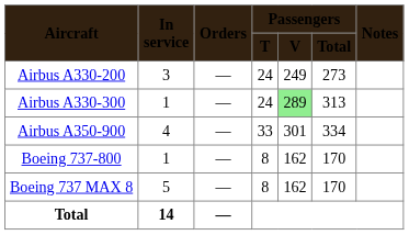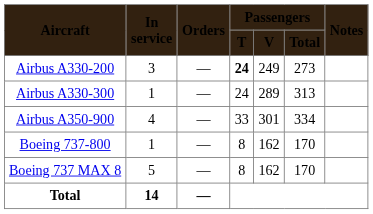Airbus A330-200 | Passengers / T: normal -> bold
Airbus A330-300 | Passengers / V: lightgreen background -> no background
